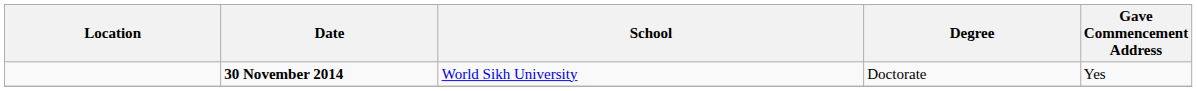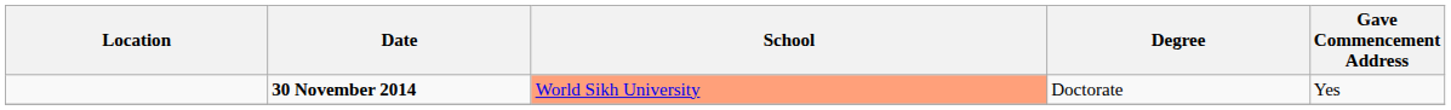30 November 2014 | School: no background -> lightsalmon background
